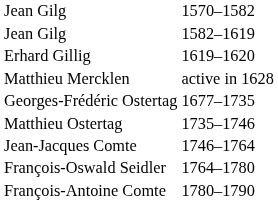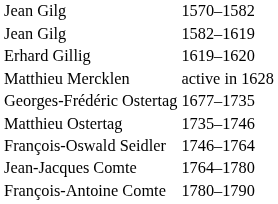row 7 | column 1: Jean-Jacques Comte -> François-Oswald Seidler
row 8 | column 1: François-Oswald Seidler -> Jean-Jacques Comte
